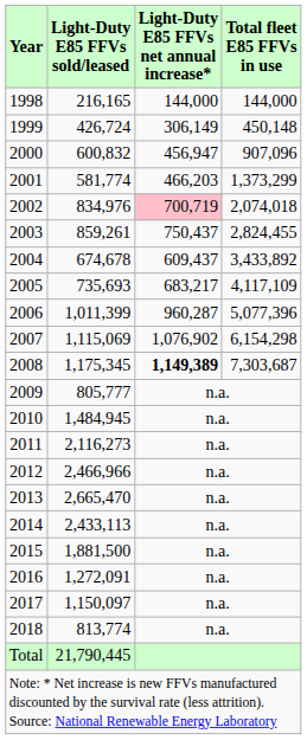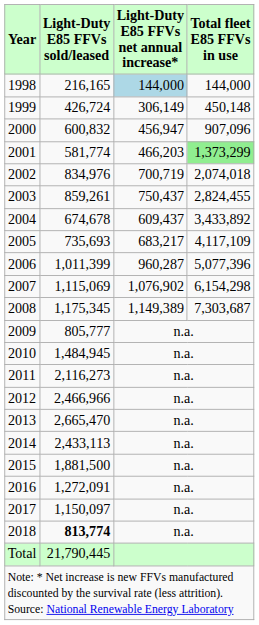1998 | Light-Duty E85 FFVs net annual increase*: no background -> lightblue background
2001 | Total fleet E85 FFVs in use: no background -> lightgreen background
2002 | Light-Duty E85 FFVs net annual increase*: pink background -> no background
2008 | Light-Duty E85 FFVs net annual increase*: bold -> normal
2018 | Light-Duty E85 FFVs sold/leased: normal -> bold
